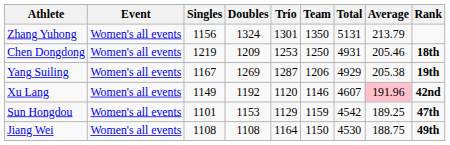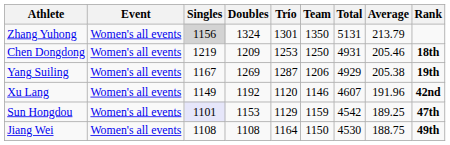row 2 | Singles: no background -> lightgrey background
row 5 | Average: pink background -> no background
row 6 | Singles: no background -> lavender background
